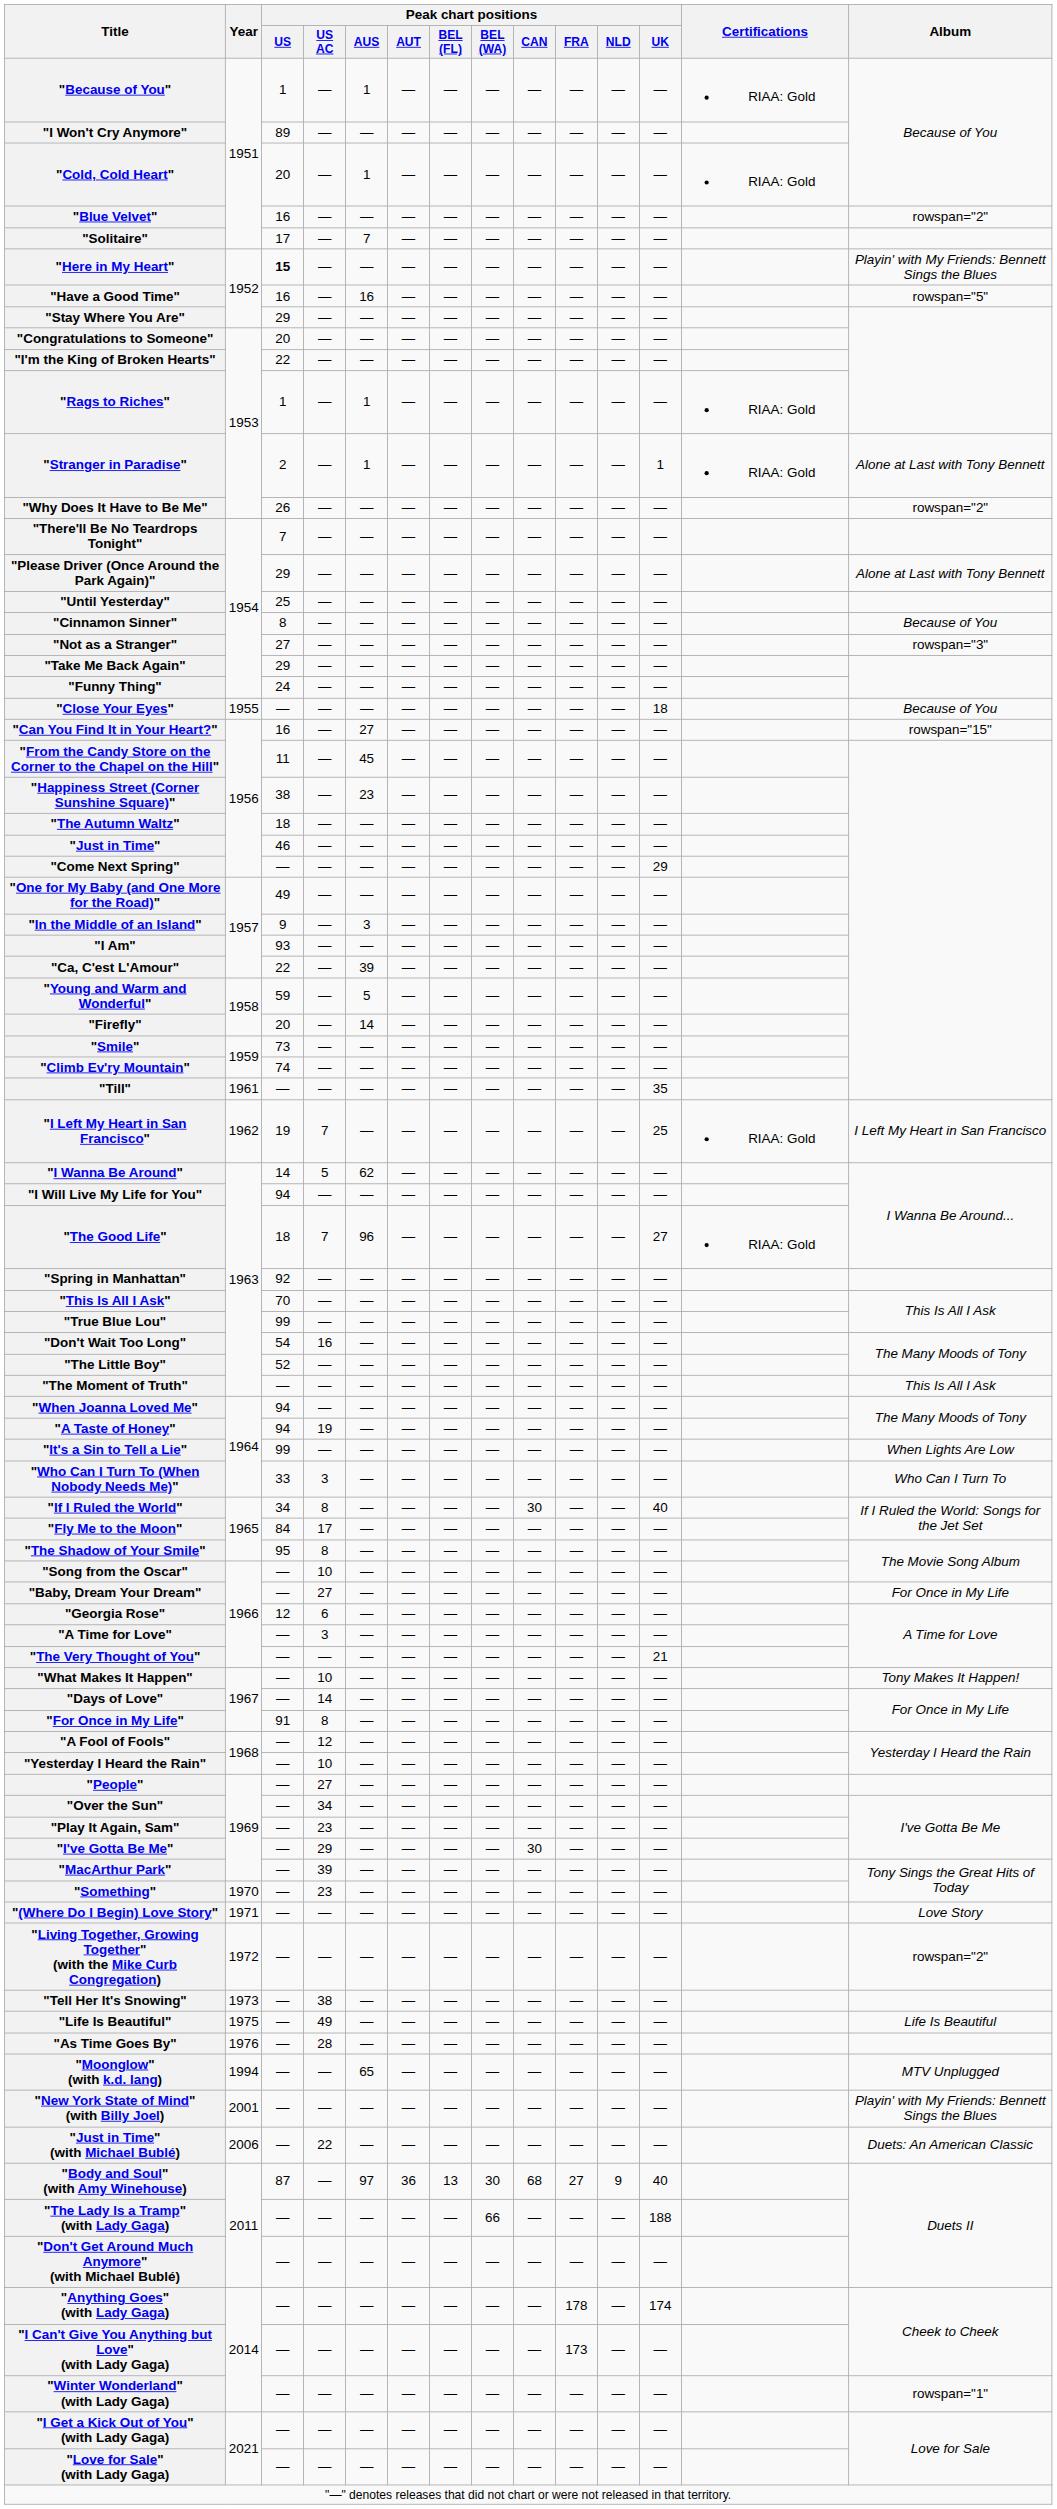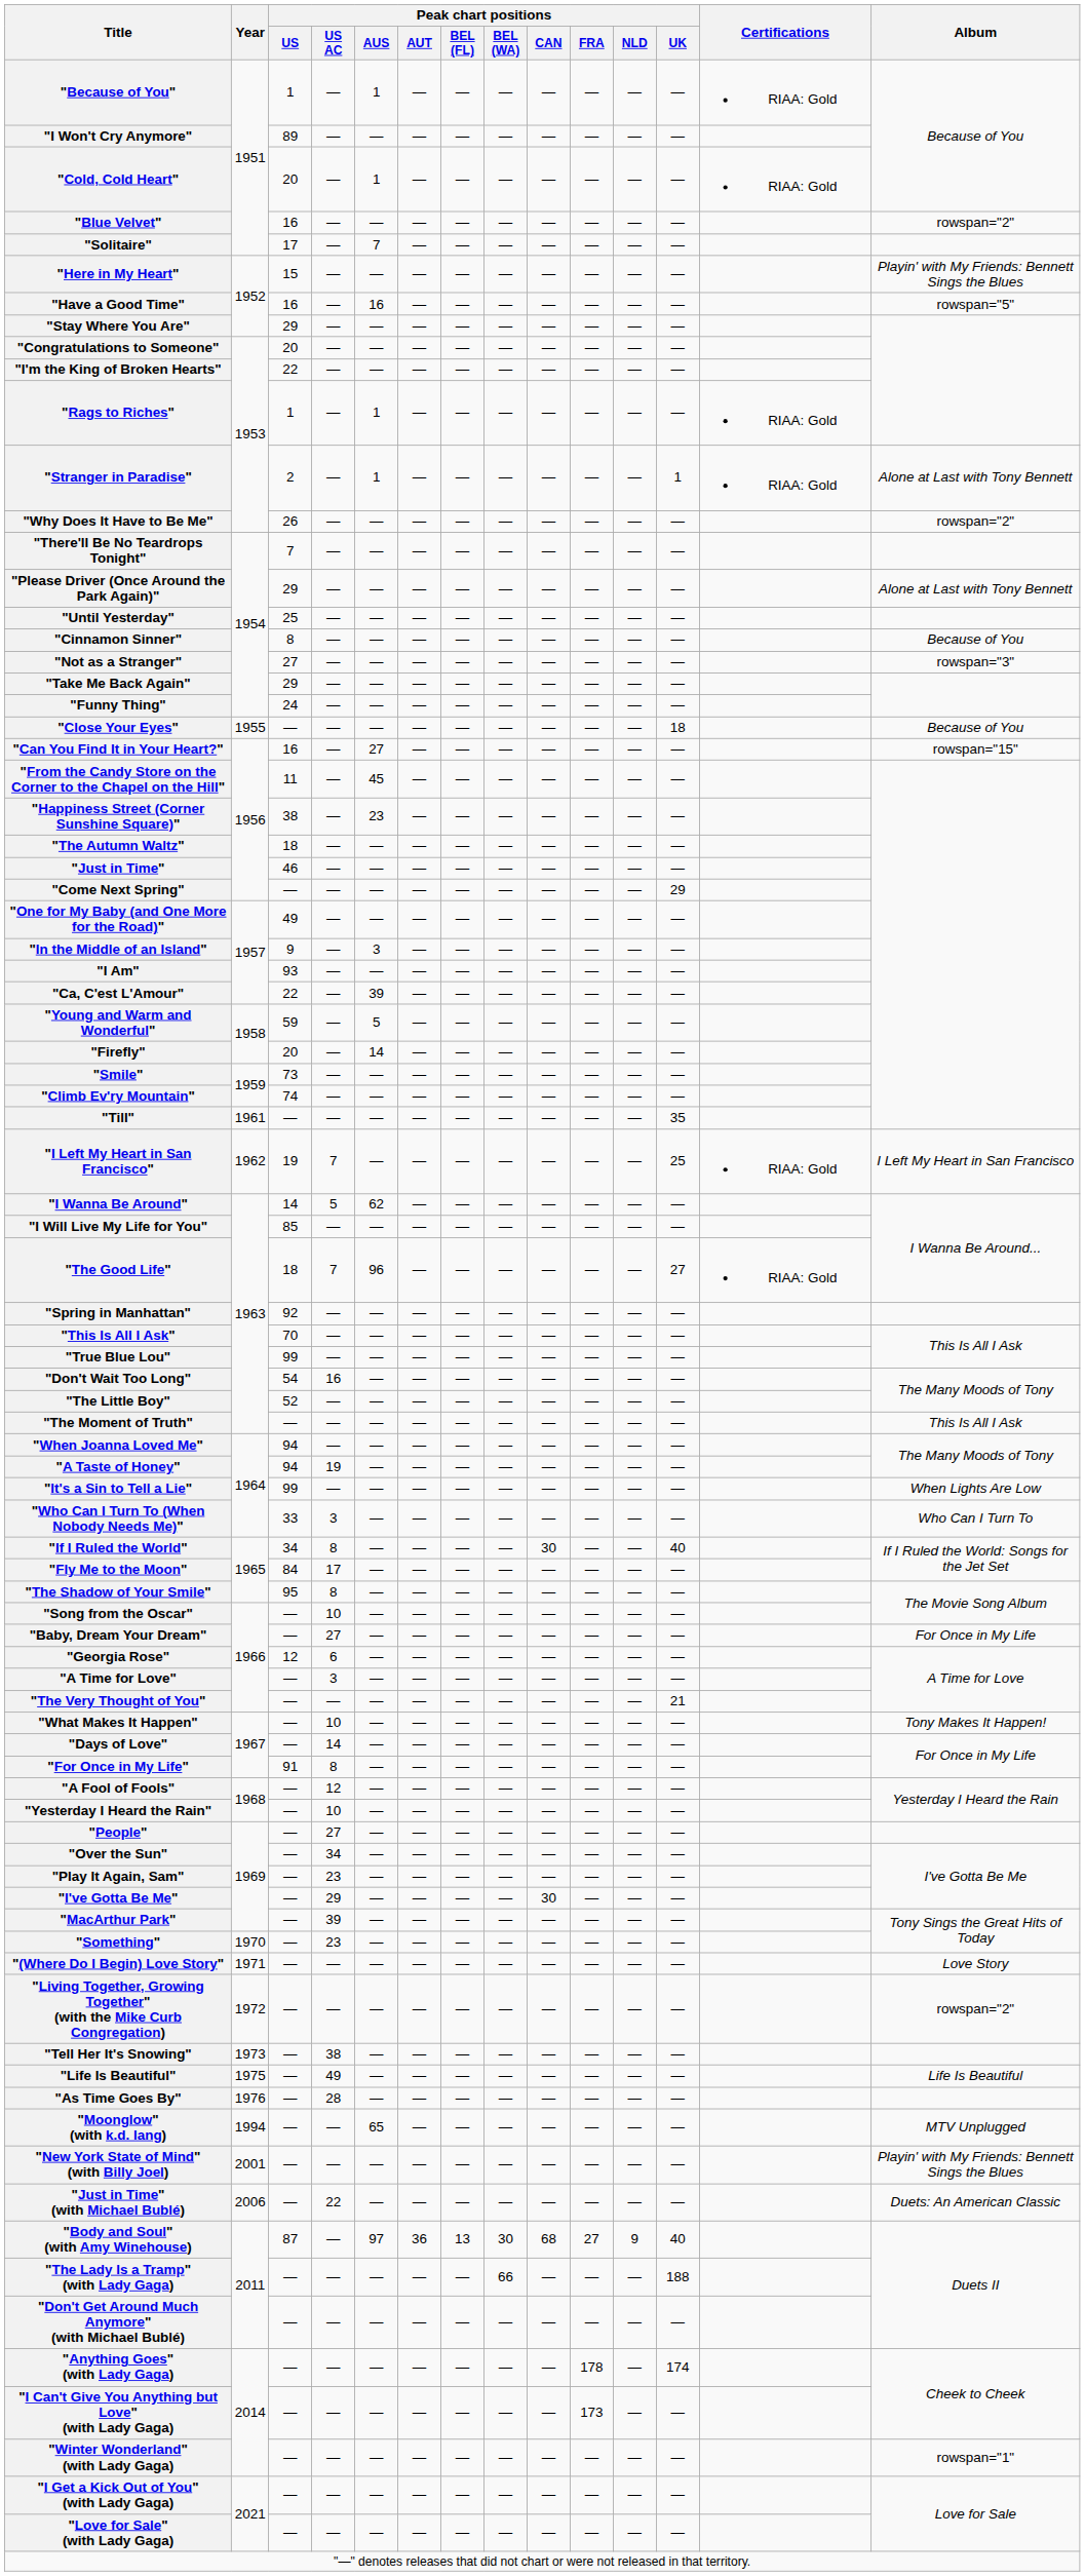"Here in My Heart" | Peak chart positions / US: bold -> normal
"I Will Live My Life for You" | Peak chart positions / US: 94 -> 85
